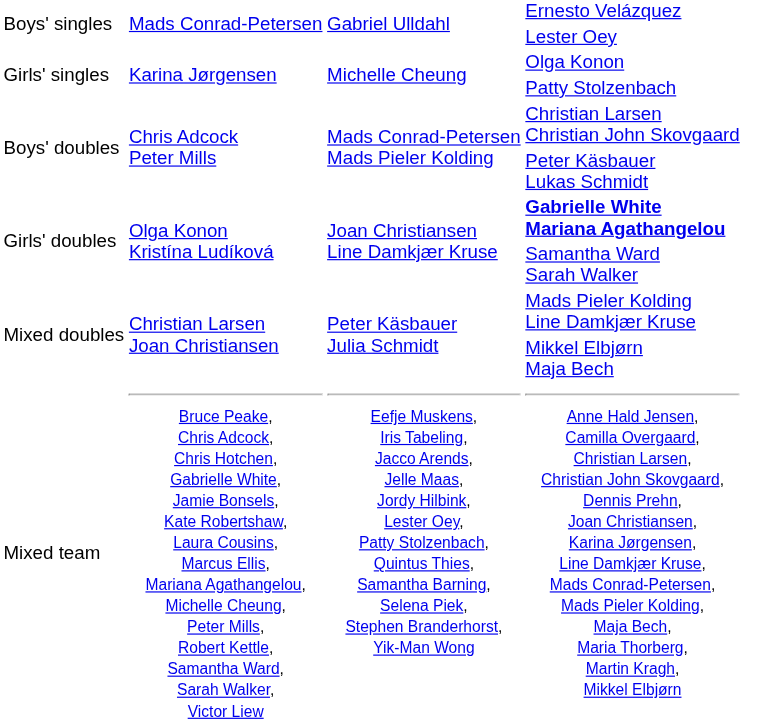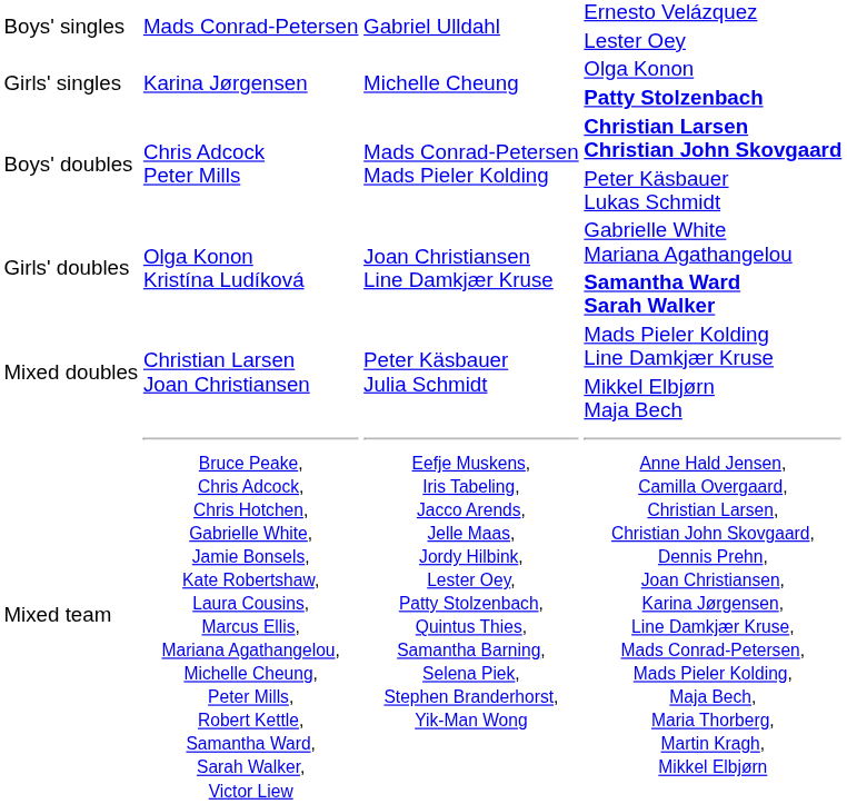Patty Stolzenbach | column 4: normal -> bold
Christian Larsen Christian John Skovgaard | column 4: normal -> bold
Gabrielle White Mariana Agathangelou | column 4: bold -> normal
Samantha Ward Sarah Walker | column 4: normal -> bold
